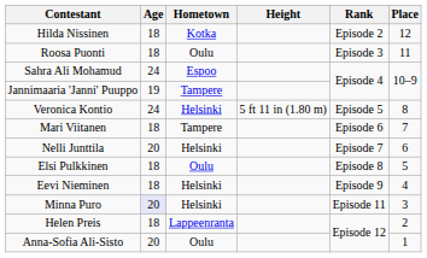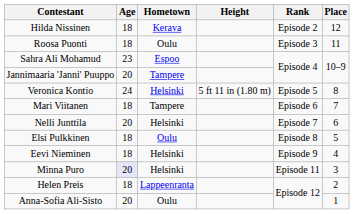Hilda Nissinen | Hometown: Kotka -> Kerava
Sahra Ali Mohamud | Age: 24 -> 23
Jannimaaria 'Janni' Puuppo | Age: 19 -> 20
